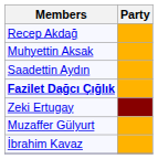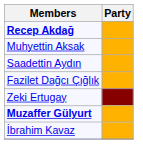Recep Akdağ | Members: normal -> bold
Fazilet Dağcı Çığlık | Members: bold -> normal
Muzaffer Gülyurt | Members: normal -> bold
